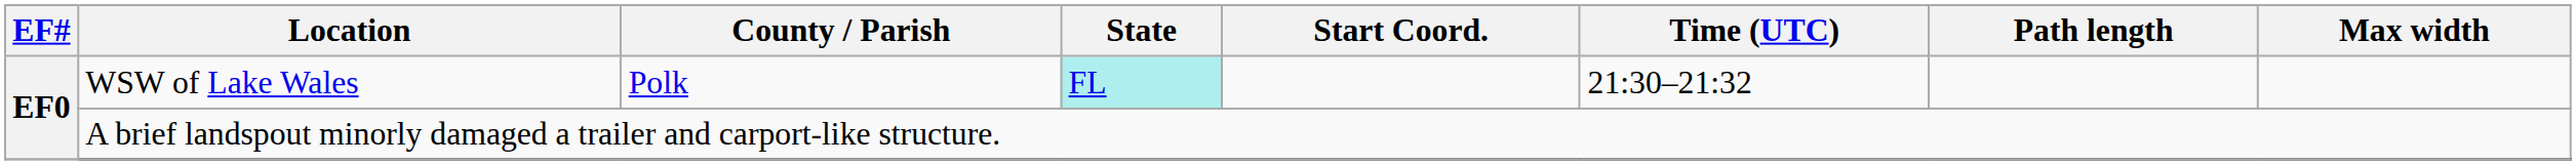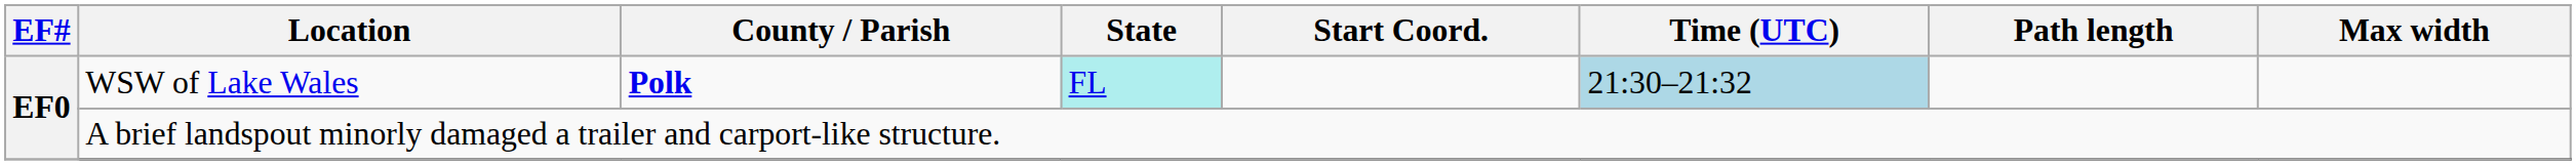WSW of Lake Wales | County / Parish: normal -> bold
WSW of Lake Wales | Time (UTC): no background -> lightblue background
